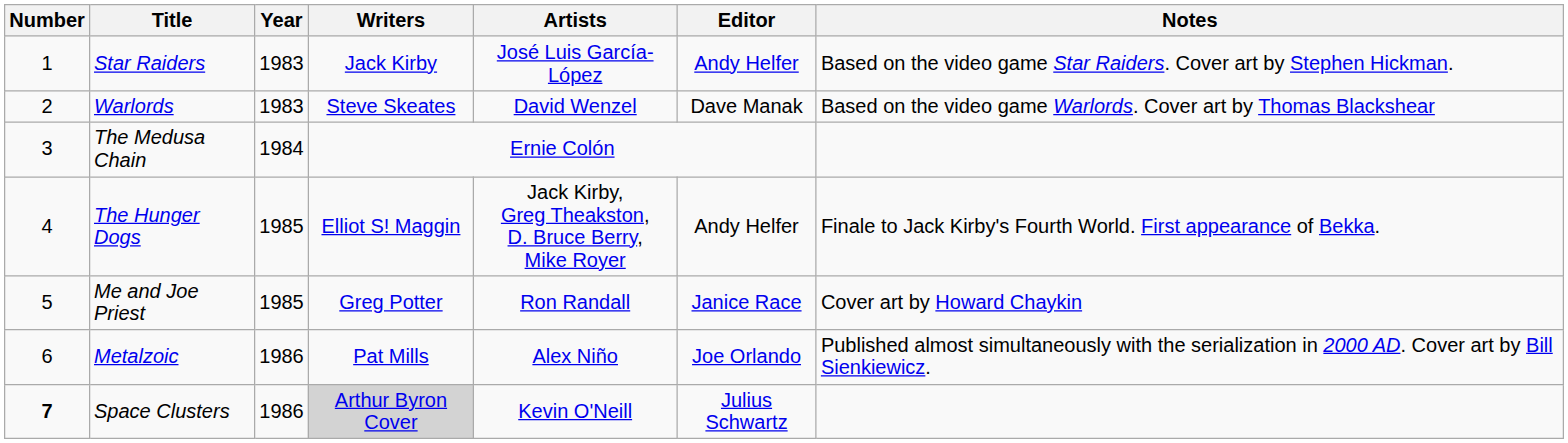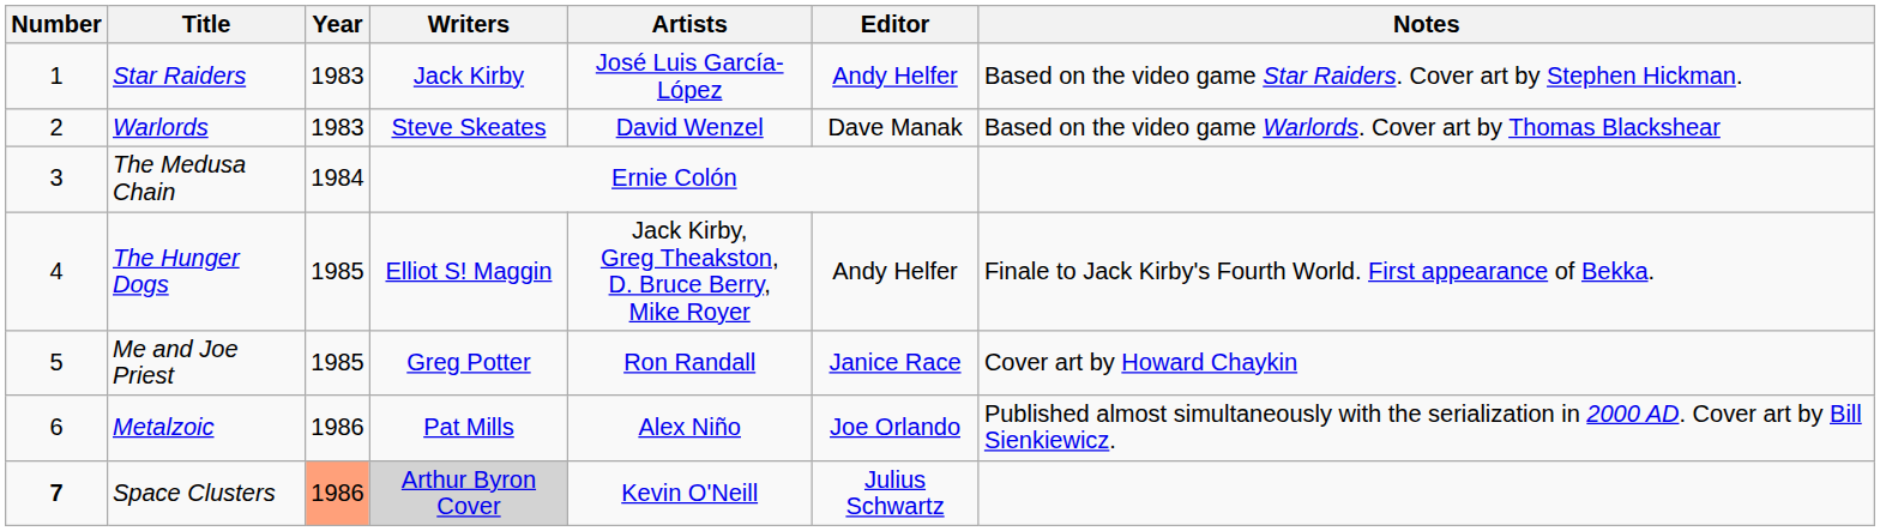Space Clusters | Year: no background -> lightsalmon background
